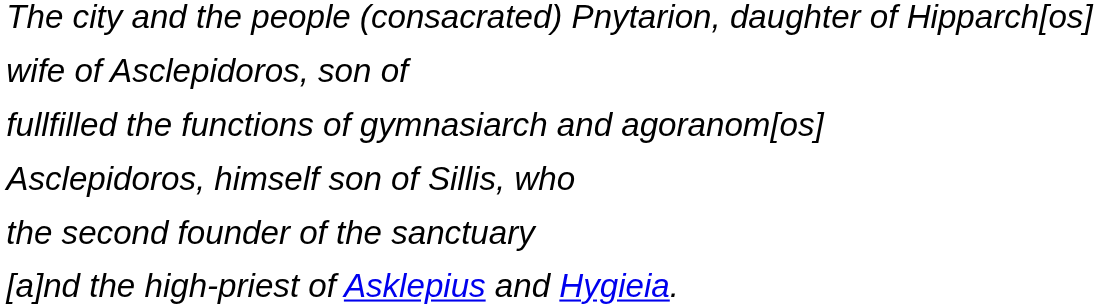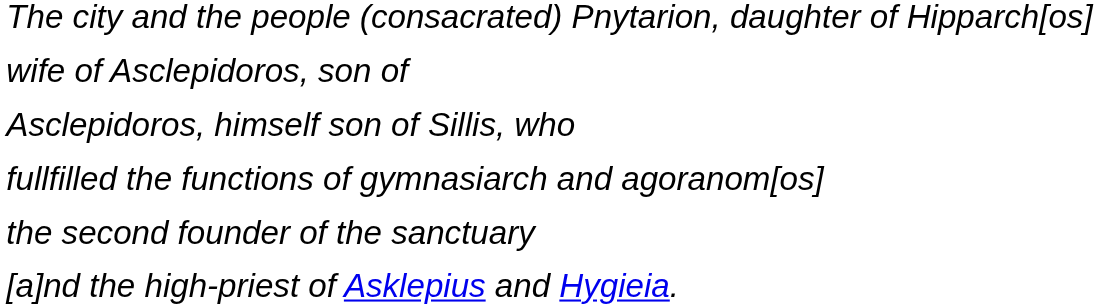row 3 | column 1: fullfilled the functions of gymnasiarch and agoranom[os] -> Asclepidoros, himself son of Sillis, who
row 4 | column 1: Asclepidoros, himself son of Sillis, who -> fullfilled the functions of gymnasiarch and agoranom[os]
